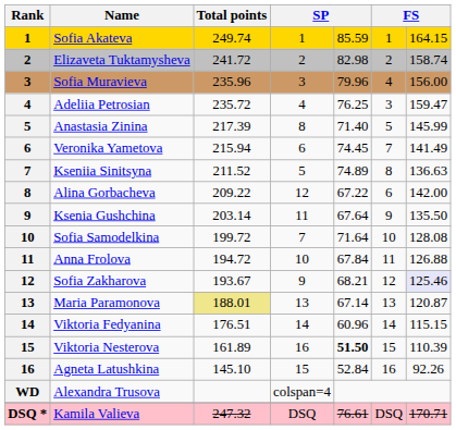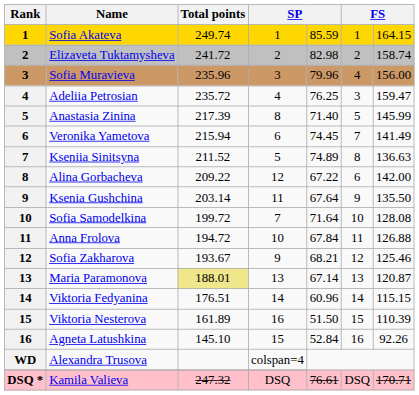Sofia Zakharova | column 7: lavender background -> no background
Viktoria Nesterova | column 5: bold -> normal
